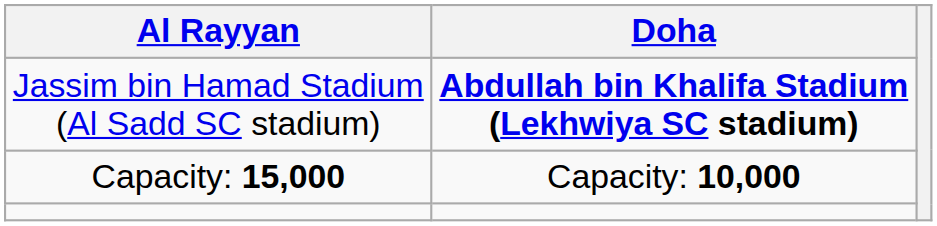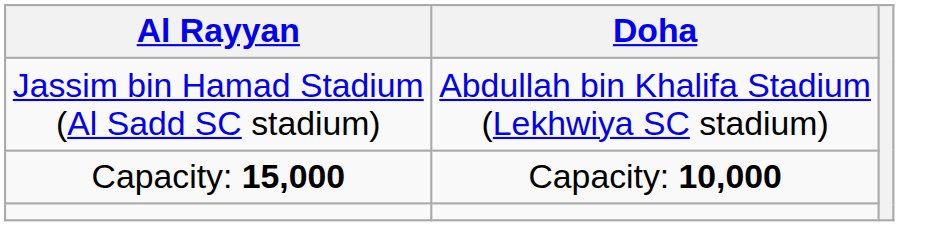Jassim bin Hamad Stadium (Al Sadd SC stadium) | Doha: bold -> normal
